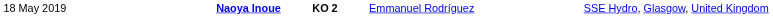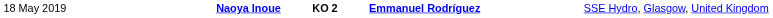18 May 2019 | column 4: normal -> bold
